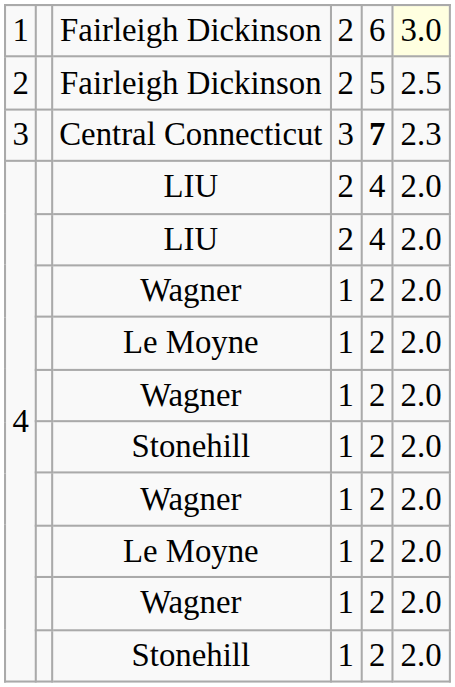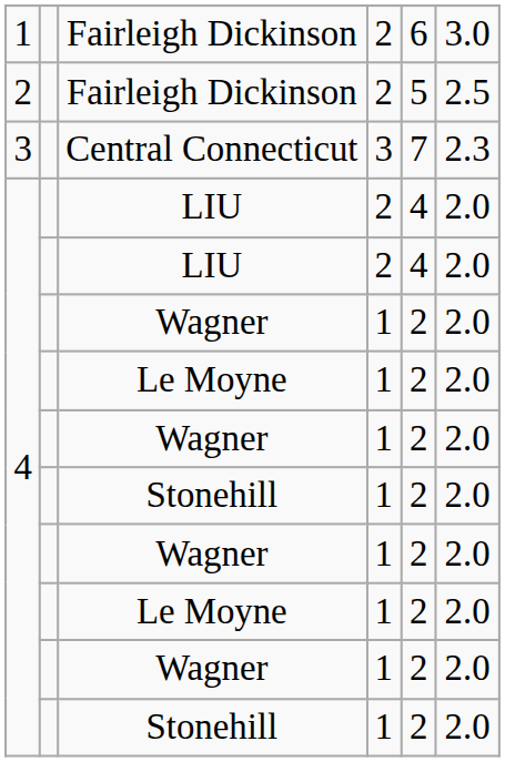1 / Fairleigh Dickinson | column 6: lightyellow background -> no background
Central Connecticut | column 5: bold -> normal
